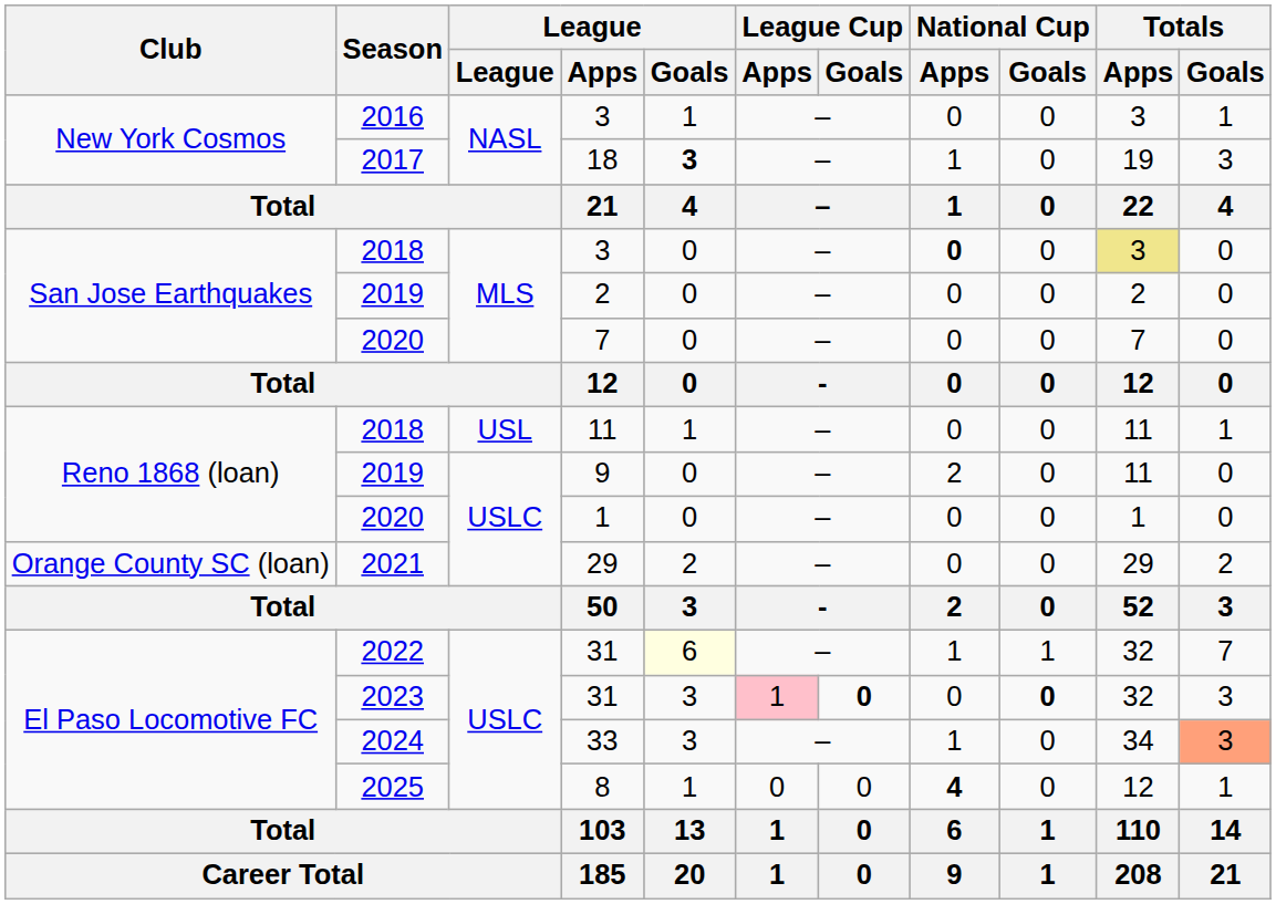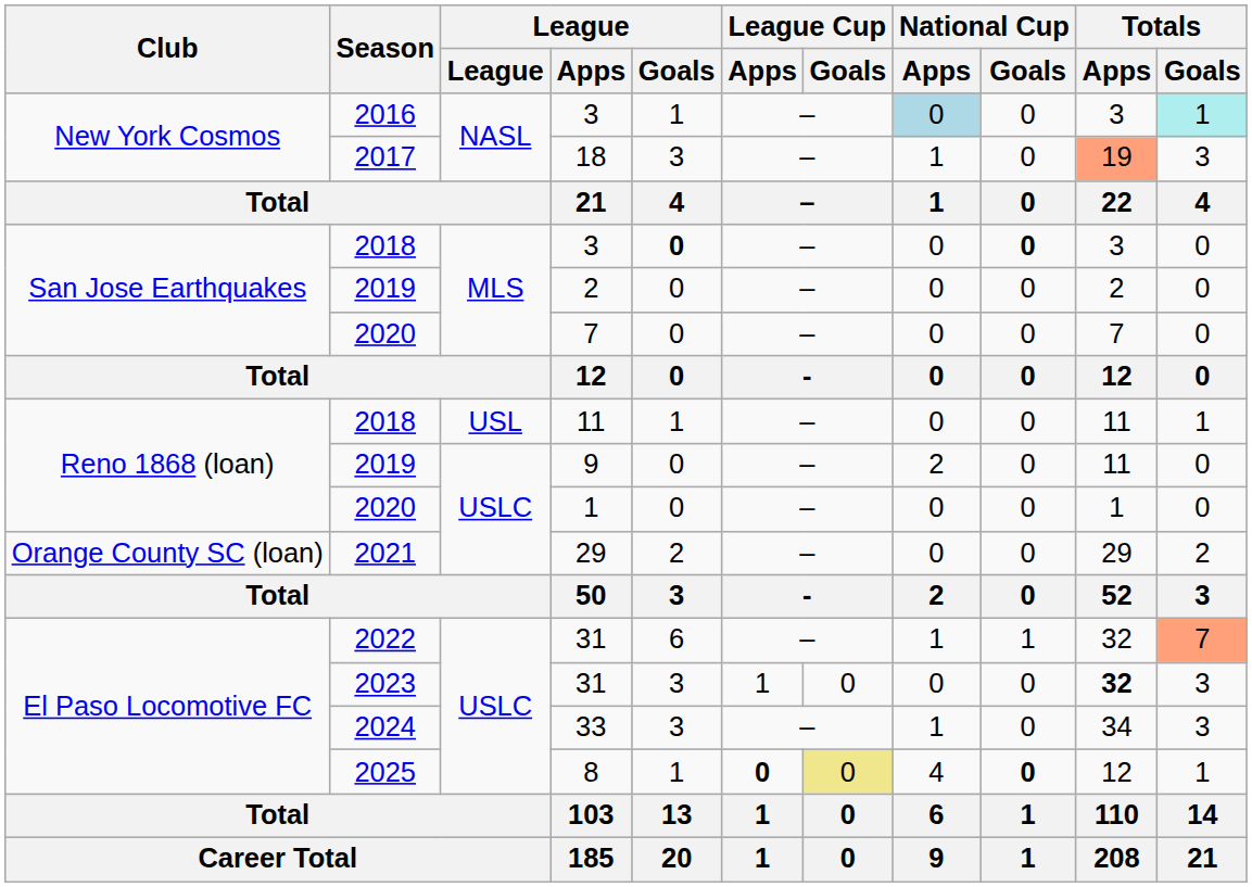2016 / 3 | National Cup / Apps: no background -> lightblue background
2016 / 3 | Totals / Goals: no background -> paleturquoise background
18 | League / Goals: bold -> normal
18 | Totals / Apps: no background -> lightsalmon background
2018 / 3 | League / Goals: normal -> bold
2018 / 3 | National Cup / Apps: bold -> normal
2018 / 3 | National Cup / Goals: normal -> bold
2018 / 3 | Totals / Apps: khaki background -> no background
2022 / 31 | League / Goals: lightyellow background -> no background
2022 / 31 | Totals / Goals: no background -> lightsalmon background
2023 / 31 | League Cup / Apps: pink background -> no background
2023 / 31 | League Cup / Goals: bold -> normal
2023 / 31 | National Cup / Goals: bold -> normal
2023 / 31 | Totals / Apps: normal -> bold
33 | Totals / Goals: lightsalmon background -> no background
8 | League Cup / Apps: normal -> bold
8 | League Cup / Goals: no background -> khaki background
8 | National Cup / Apps: bold -> normal
8 | National Cup / Goals: normal -> bold
